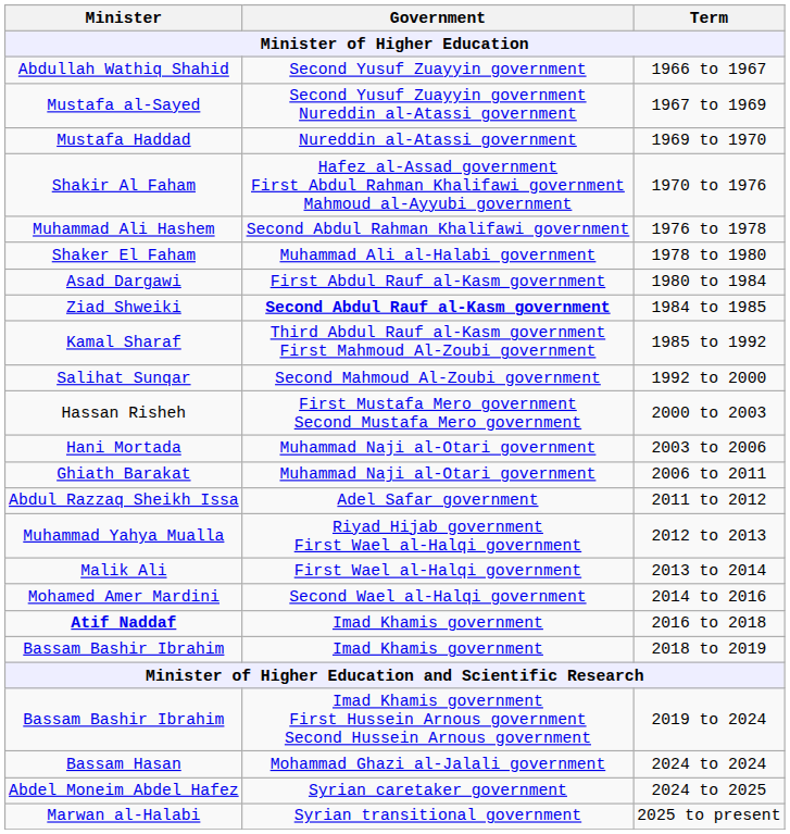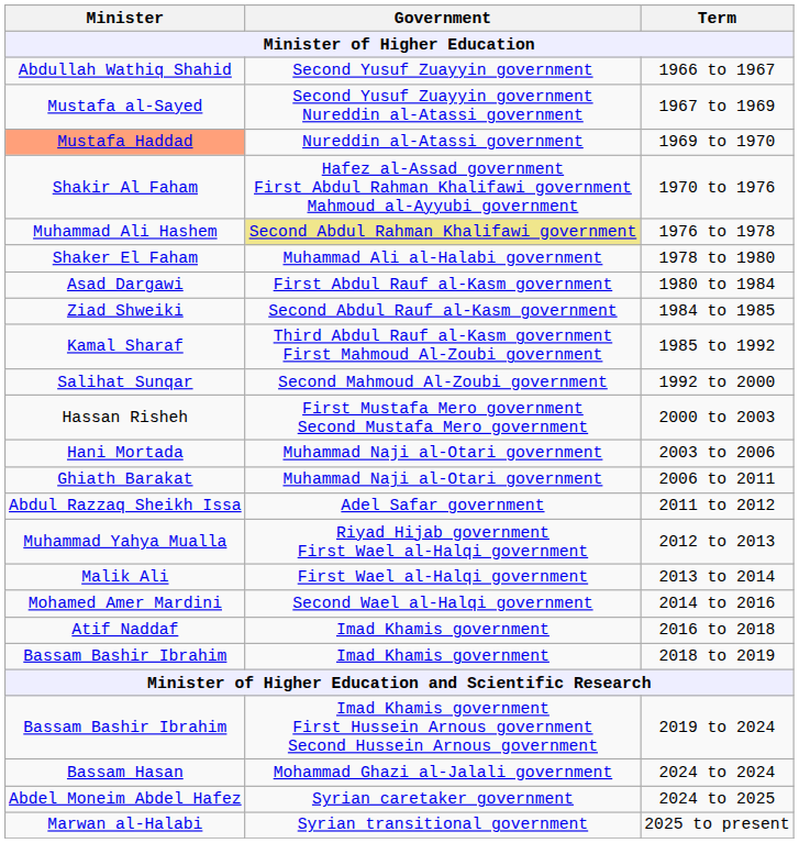1969 to 1970 | Minister: no background -> lightsalmon background
1976 to 1978 | Government: no background -> khaki background
1984 to 1985 | Government: bold -> normal
2016 to 2018 | Minister: bold -> normal
